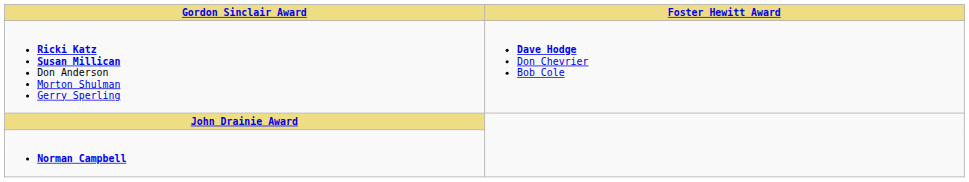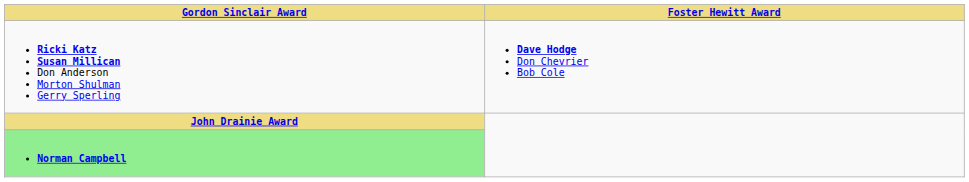Norman Campbell | Gordon Sinclair Award: no background -> lightgreen background
